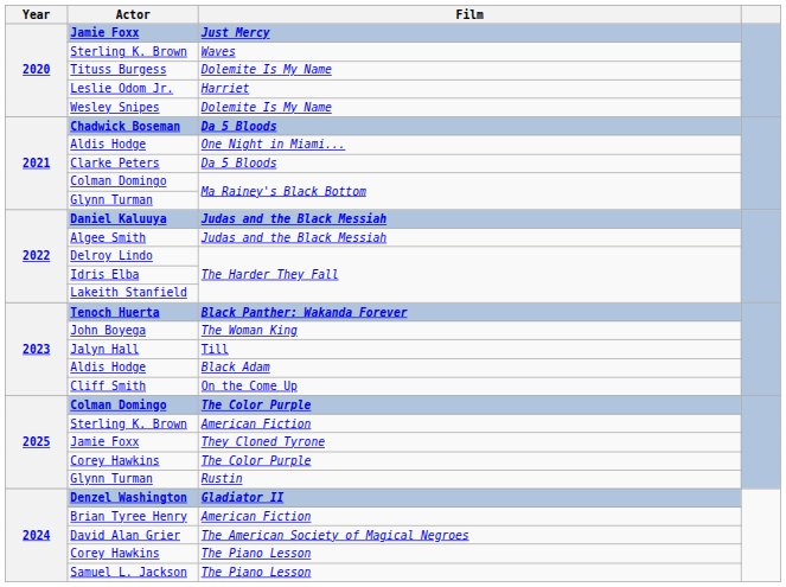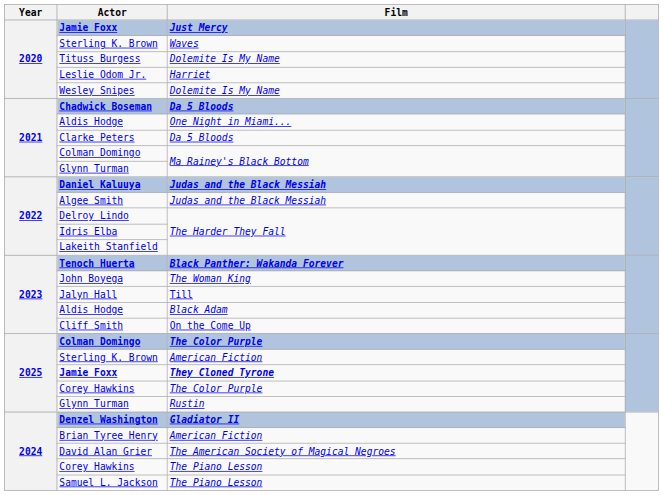Jamie Foxx / They Cloned Tyrone | Actor: normal -> bold
Jamie Foxx / They Cloned Tyrone | Film: normal -> bold
